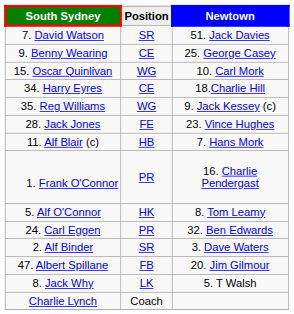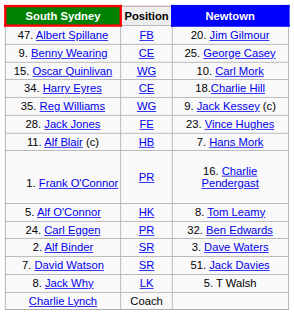rows swapped: 47. Albert Spillane <-> 7. David Watson
